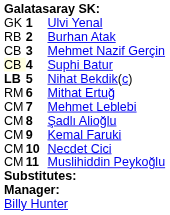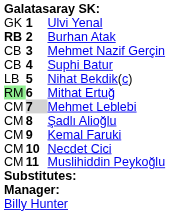Burhan Atak | column 1: normal -> bold
Suphi Batur | column 1: lightyellow background -> no background
Nihat Bekdik(c) | column 1: bold -> normal
Mithat Ertuğ | column 1: no background -> lightgreen background
Mehmet Leblebi | column 2: no background -> lightgrey background
